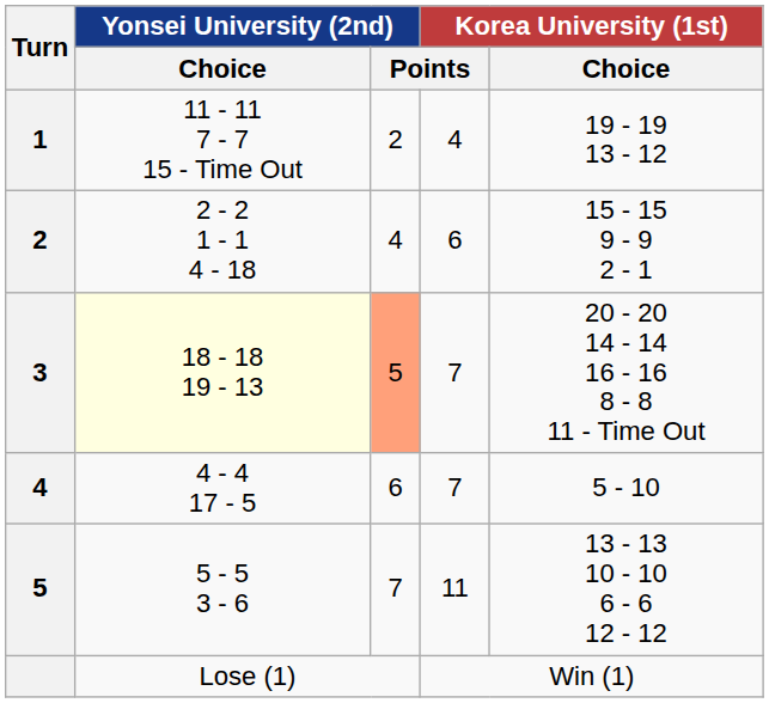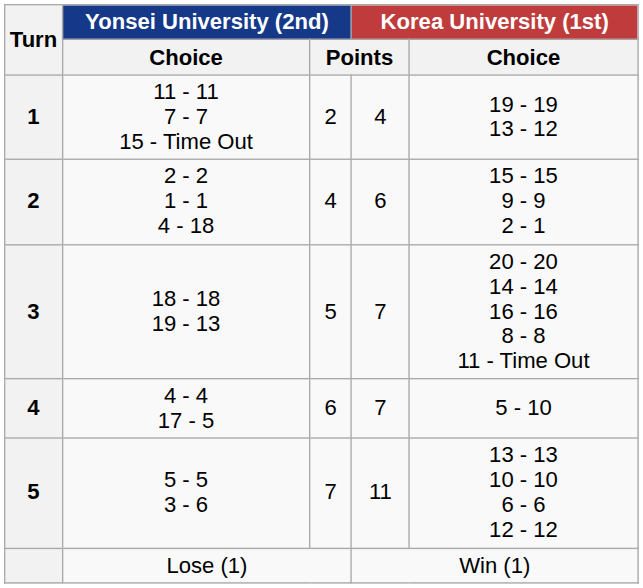3 | Yonsei University (2nd) / Choice: lightyellow background -> no background
3 | Yonsei University (2nd) / Points: lightsalmon background -> no background
